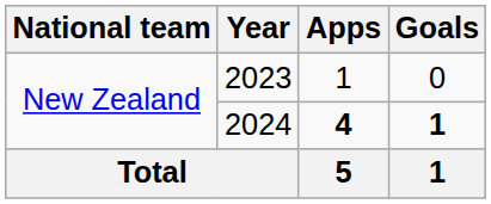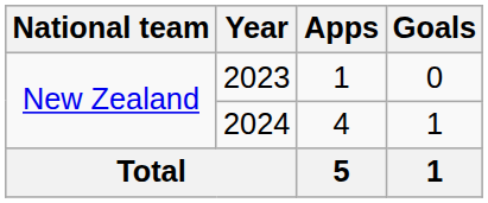2024 | Apps: bold -> normal
2024 | Goals: bold -> normal
